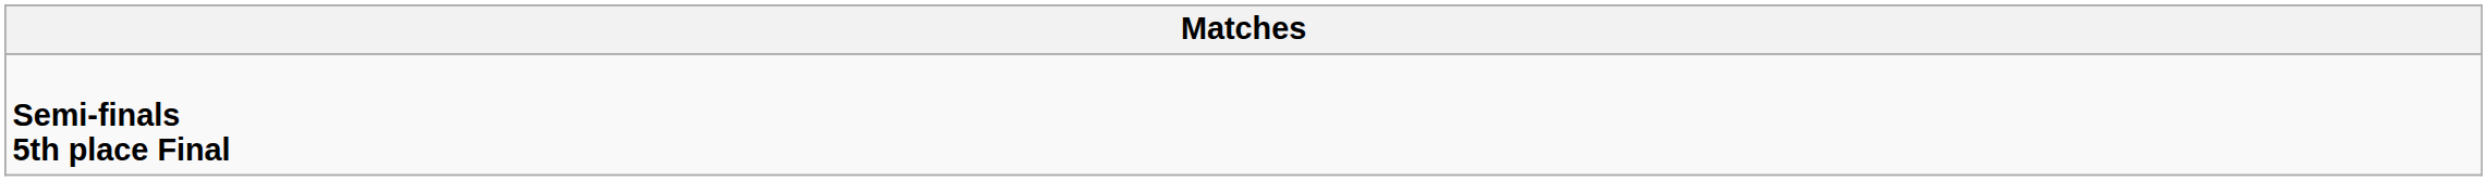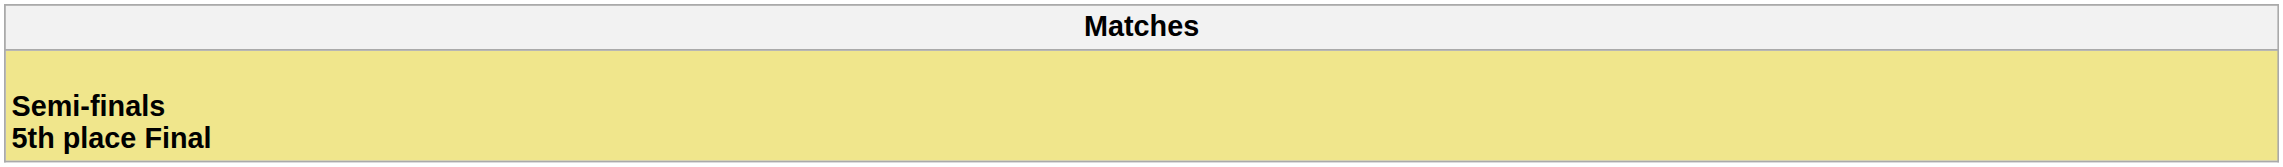row 2 | column 1: no background -> khaki background
